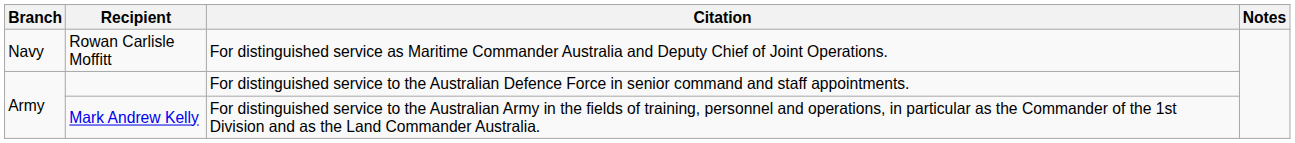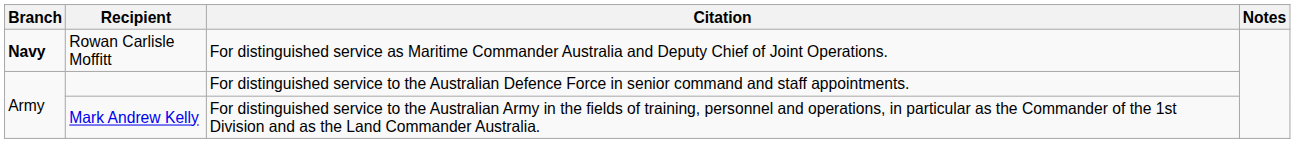Rowan Carlisle Moffitt | Branch: normal -> bold
